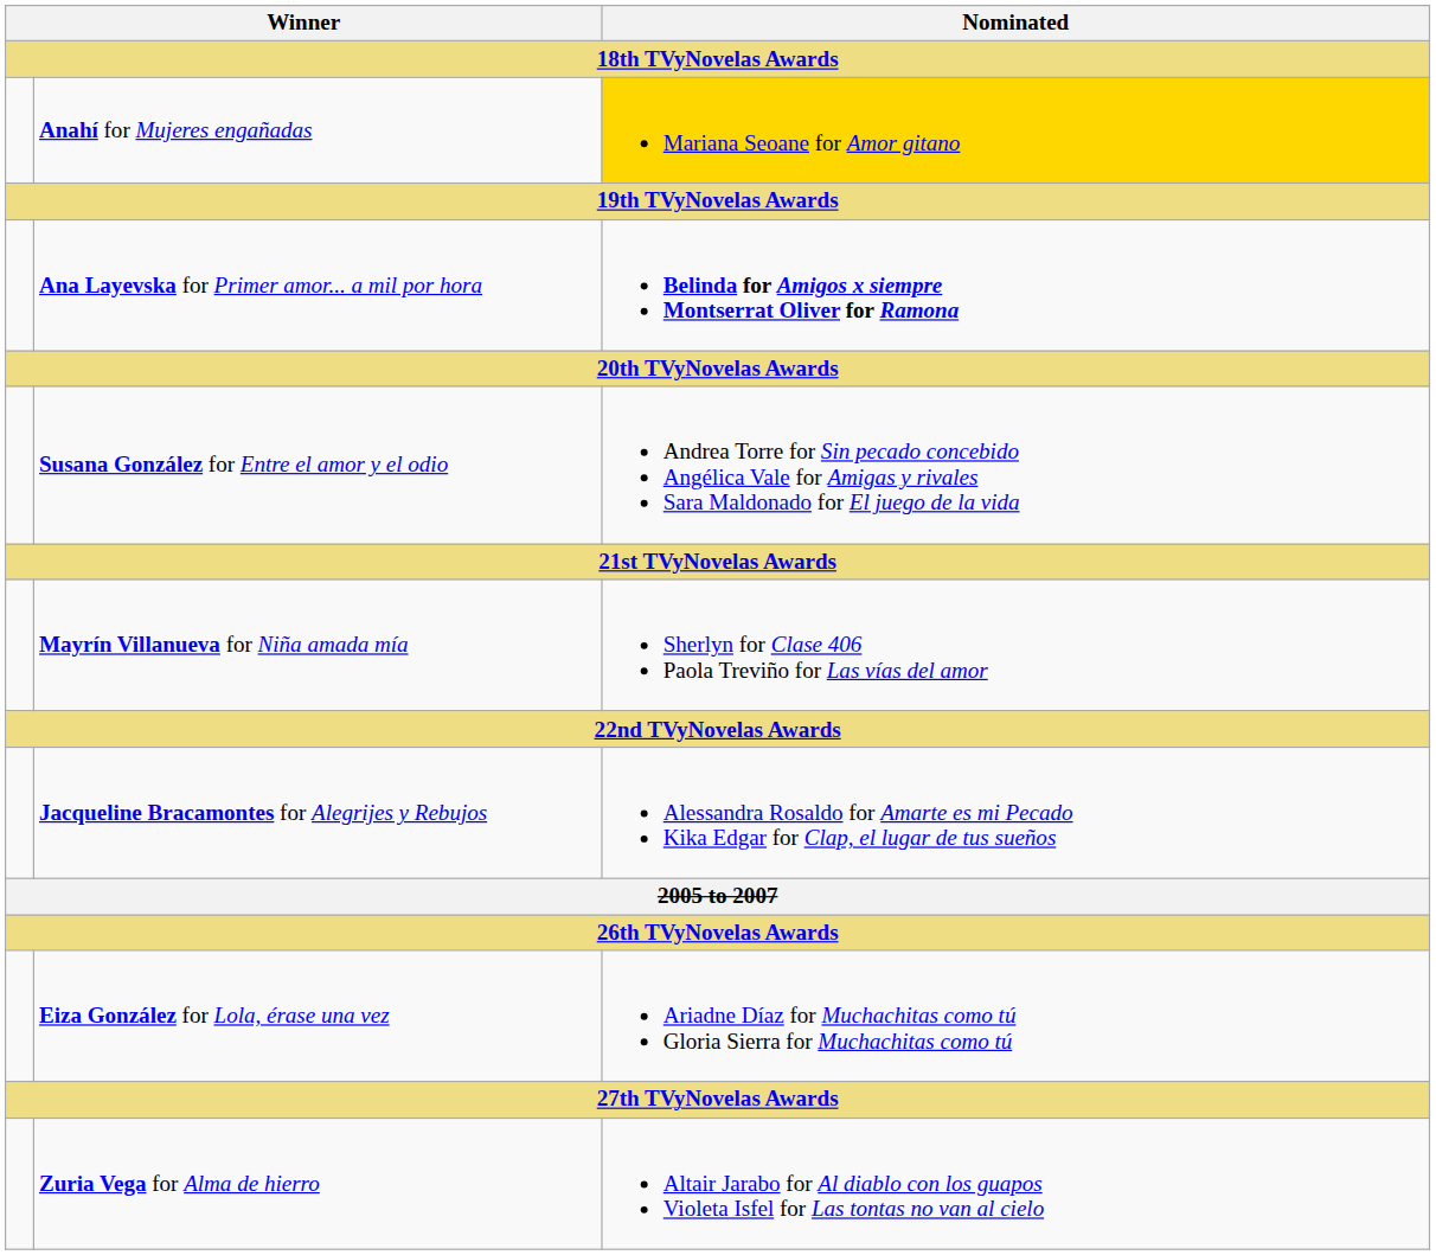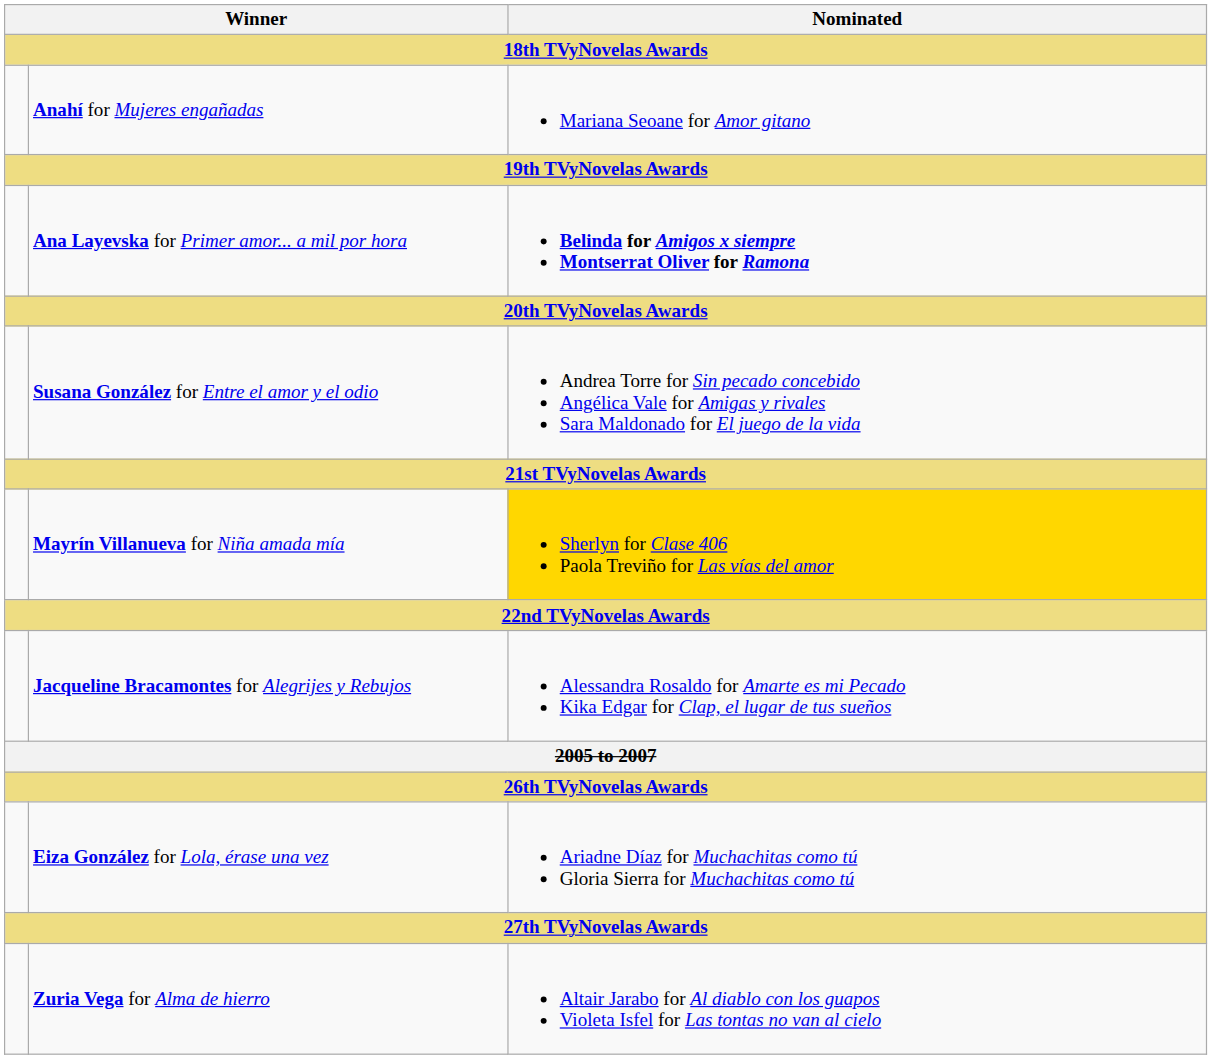Anahí for Mujeres engañadas | Nominated: gold background -> no background
Mayrín Villanueva for Niña amada mía | Nominated: no background -> gold background
